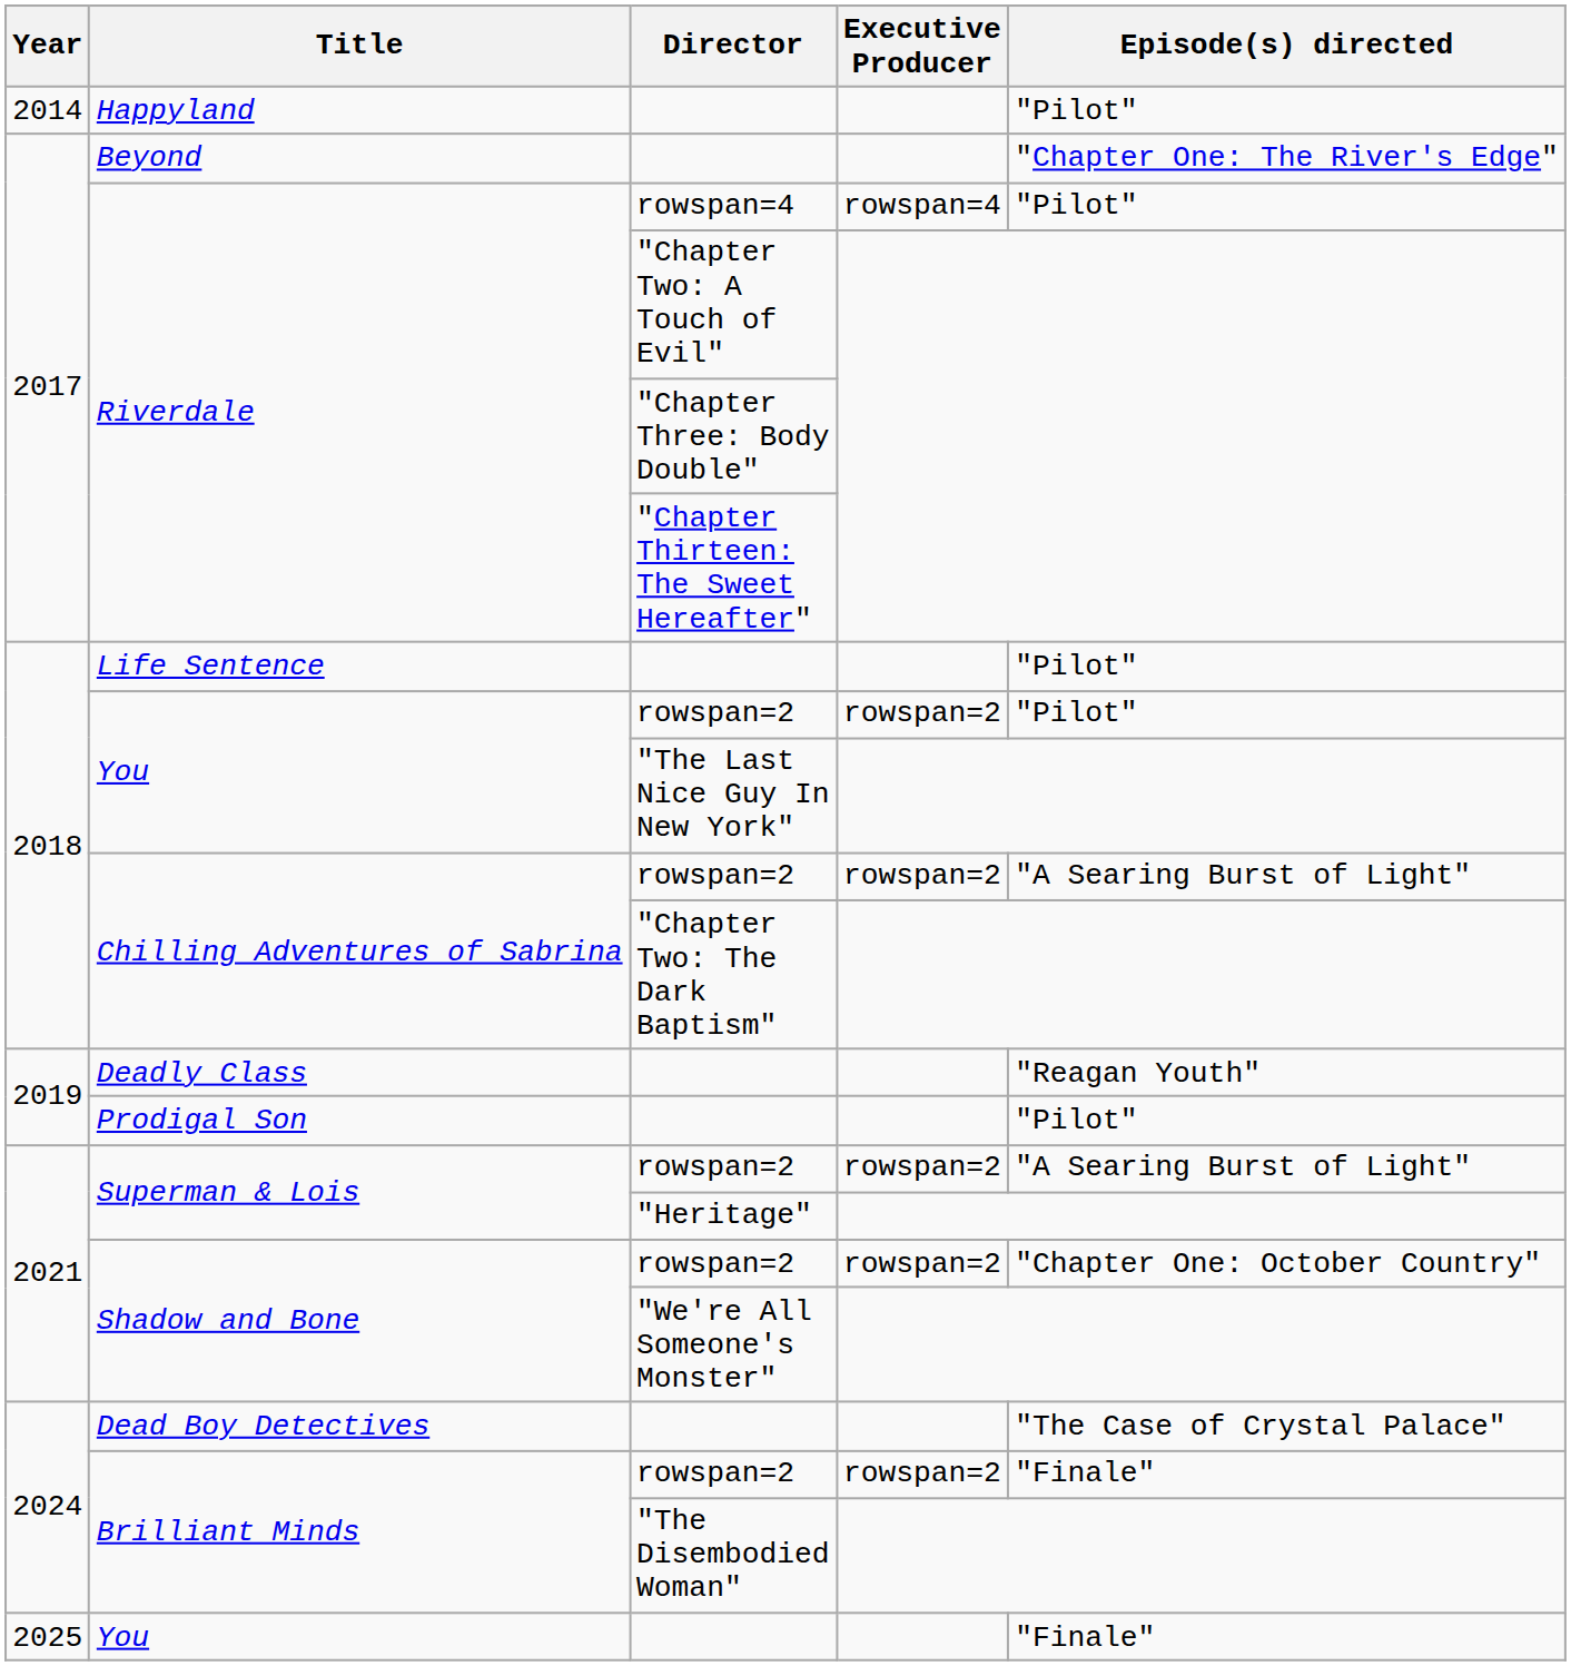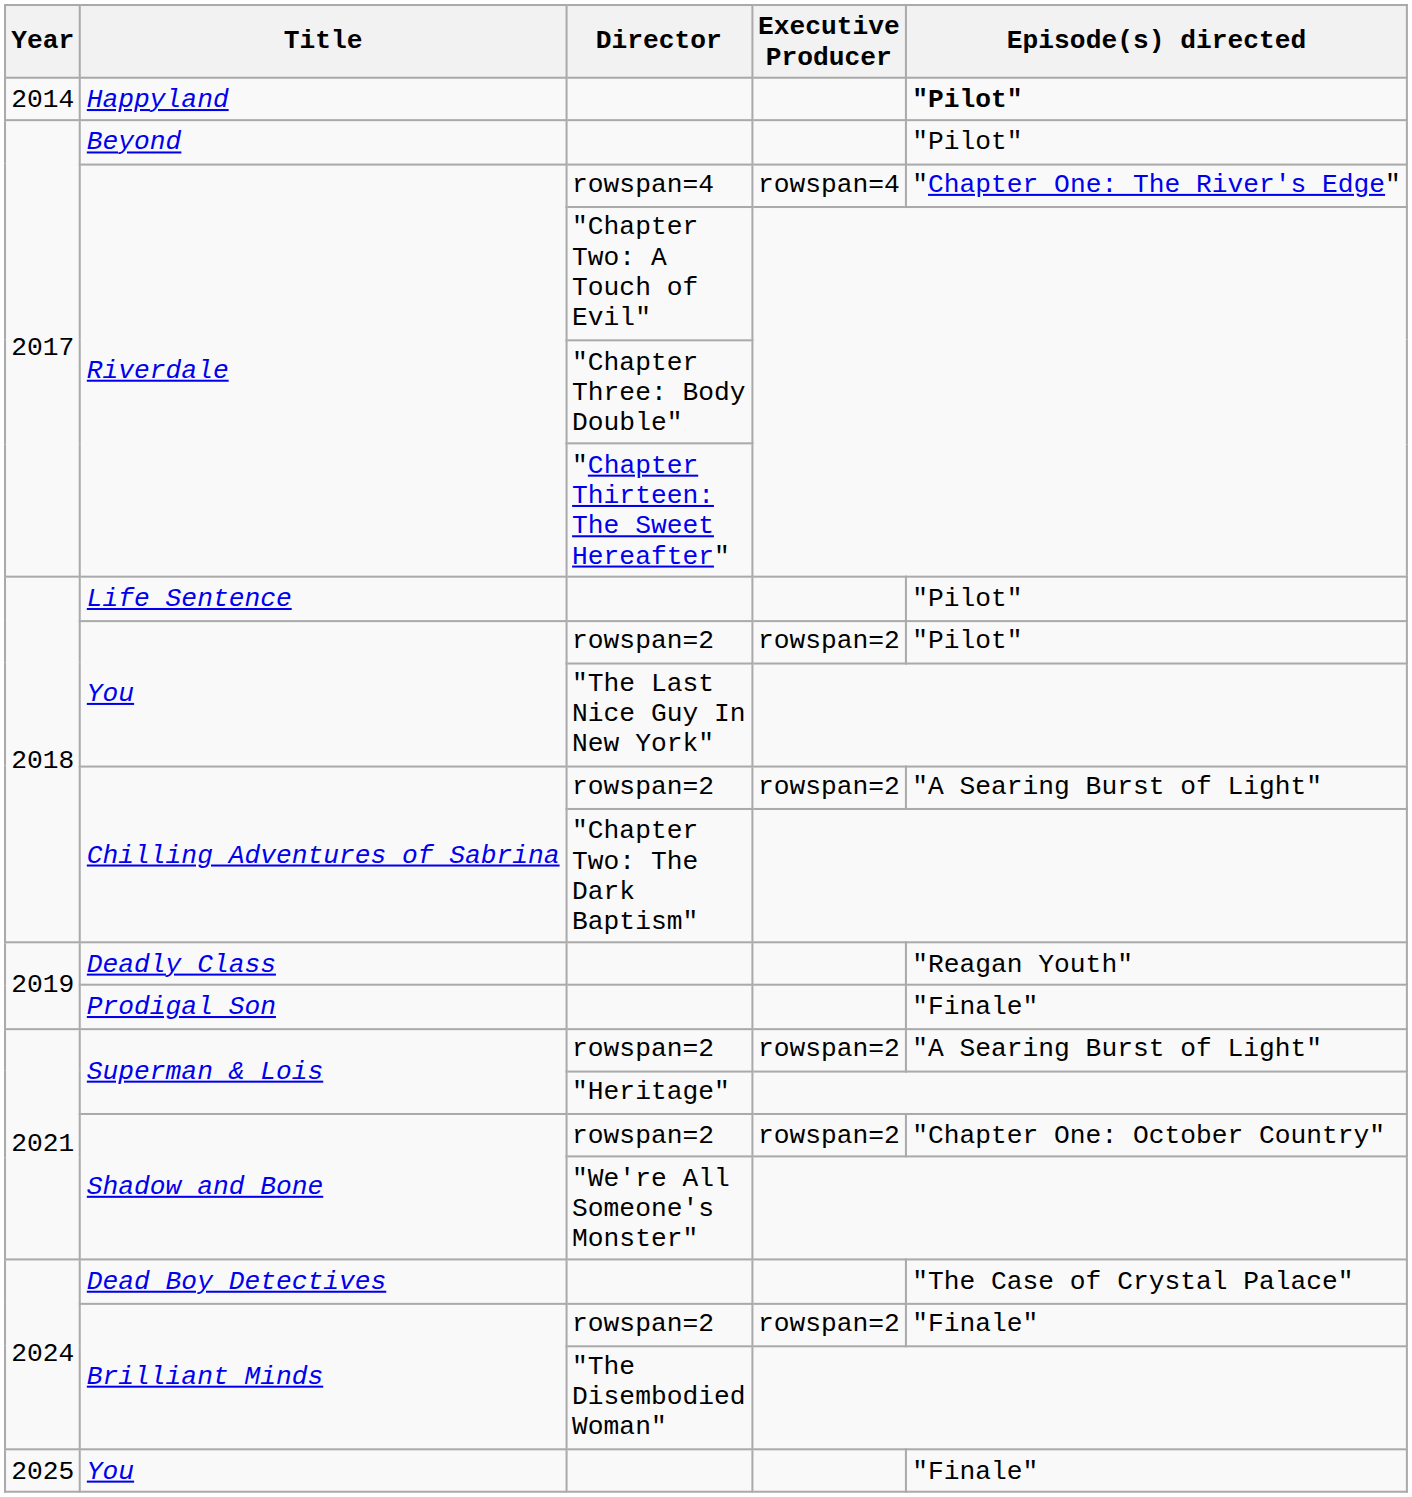Happyland | Episode(s) directed: normal -> bold
Beyond | Episode(s) directed: "Chapter One: The River's Edge" -> "Pilot"
Riverdale / rowspan=4 | Episode(s) directed: "Pilot" -> "Chapter One: The River's Edge"
Prodigal Son | Episode(s) directed: "Pilot" -> "Finale"
